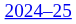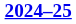row 1 | column 1: normal -> bold
